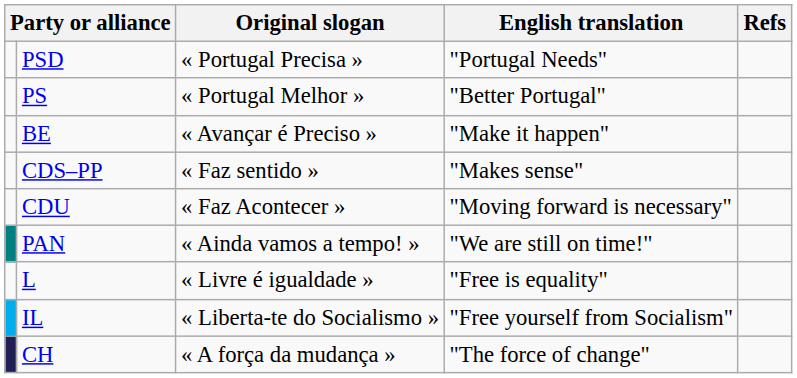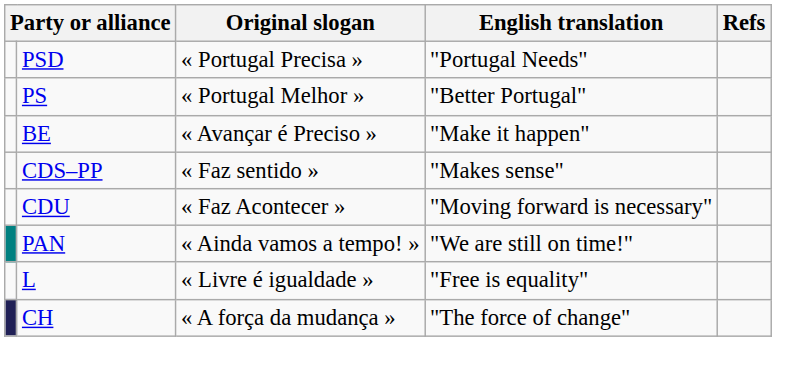- row: IL | « Liberta-te do Socialismo » | "Free yourself from Socialism"
